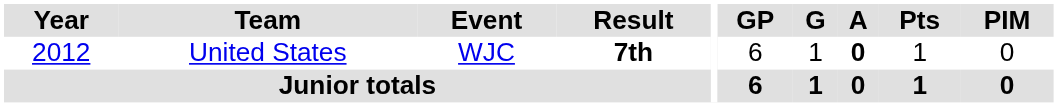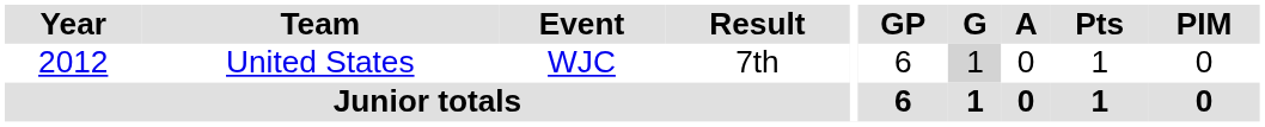United States | Result: bold -> normal
United States | G: no background -> lightgrey background
United States | A: bold -> normal
